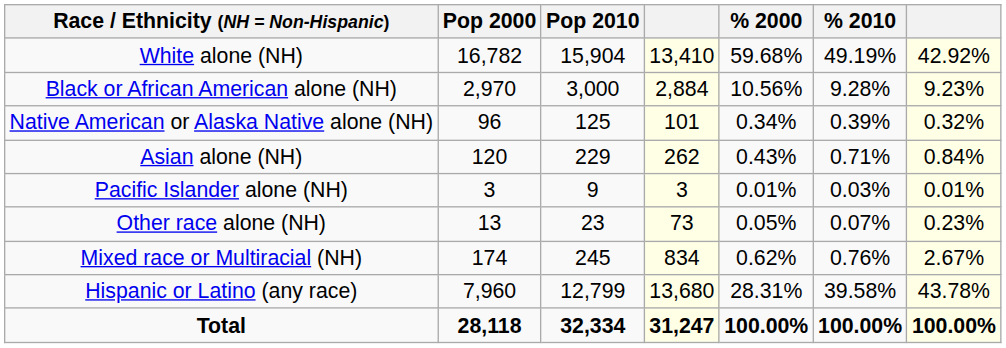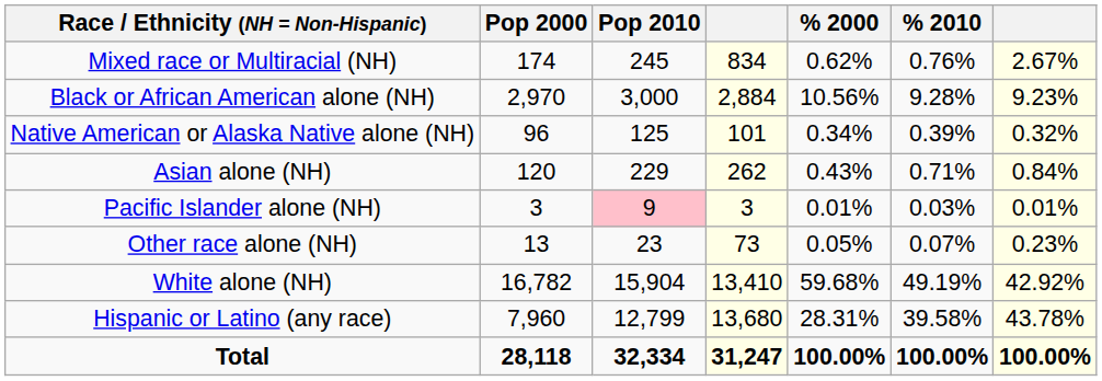rows swapped: White alone (NH) <-> Mixed race or Multiracial (NH)
Pacific Islander alone (NH) | Pop 2010: no background -> pink background
